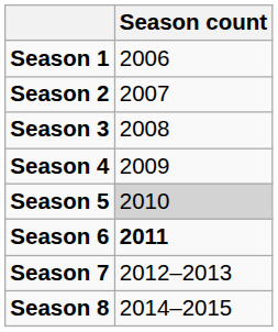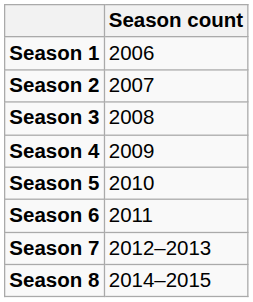Season 5 | Season count: lightgrey background -> no background
Season 6 | Season count: bold -> normal
